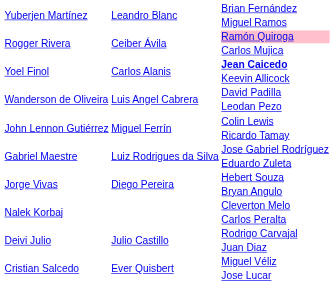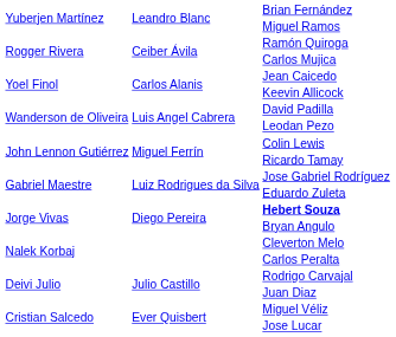Ramón Quiroga | column 3: pink background -> no background
Jean Caicedo | column 3: bold -> normal
Hebert Souza | column 3: normal -> bold
